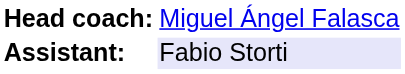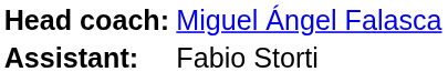Assistant: | column 2: lavender background -> no background
